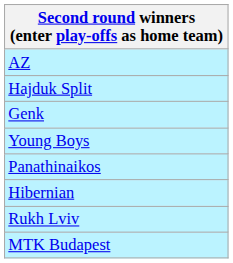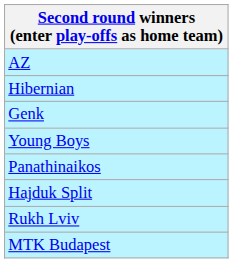row 3 | column 1: Hajduk Split -> Hibernian
row 7 | column 1: Hibernian -> Hajduk Split
